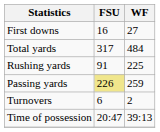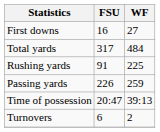Passing yards | FSU: khaki background -> no background
rows swapped: Turnovers <-> Time of possession
